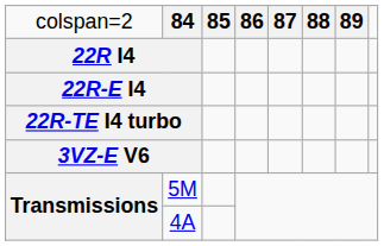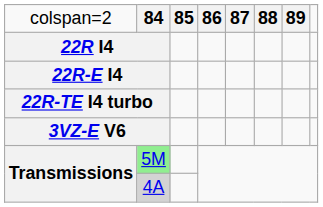5M | column 2: no background -> lightgreen background
4A | column 2: no background -> lightgrey background
